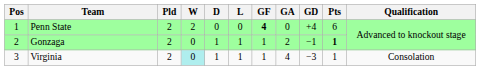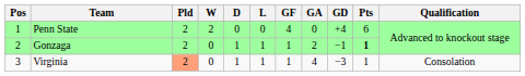Penn State | GF: bold -> normal
Virginia | Pld: no background -> lightsalmon background
Virginia | W: paleturquoise background -> no background
